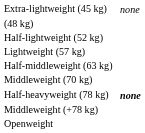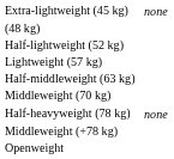Half-heavyweight (78 kg) / none | column 2: bold -> normal
